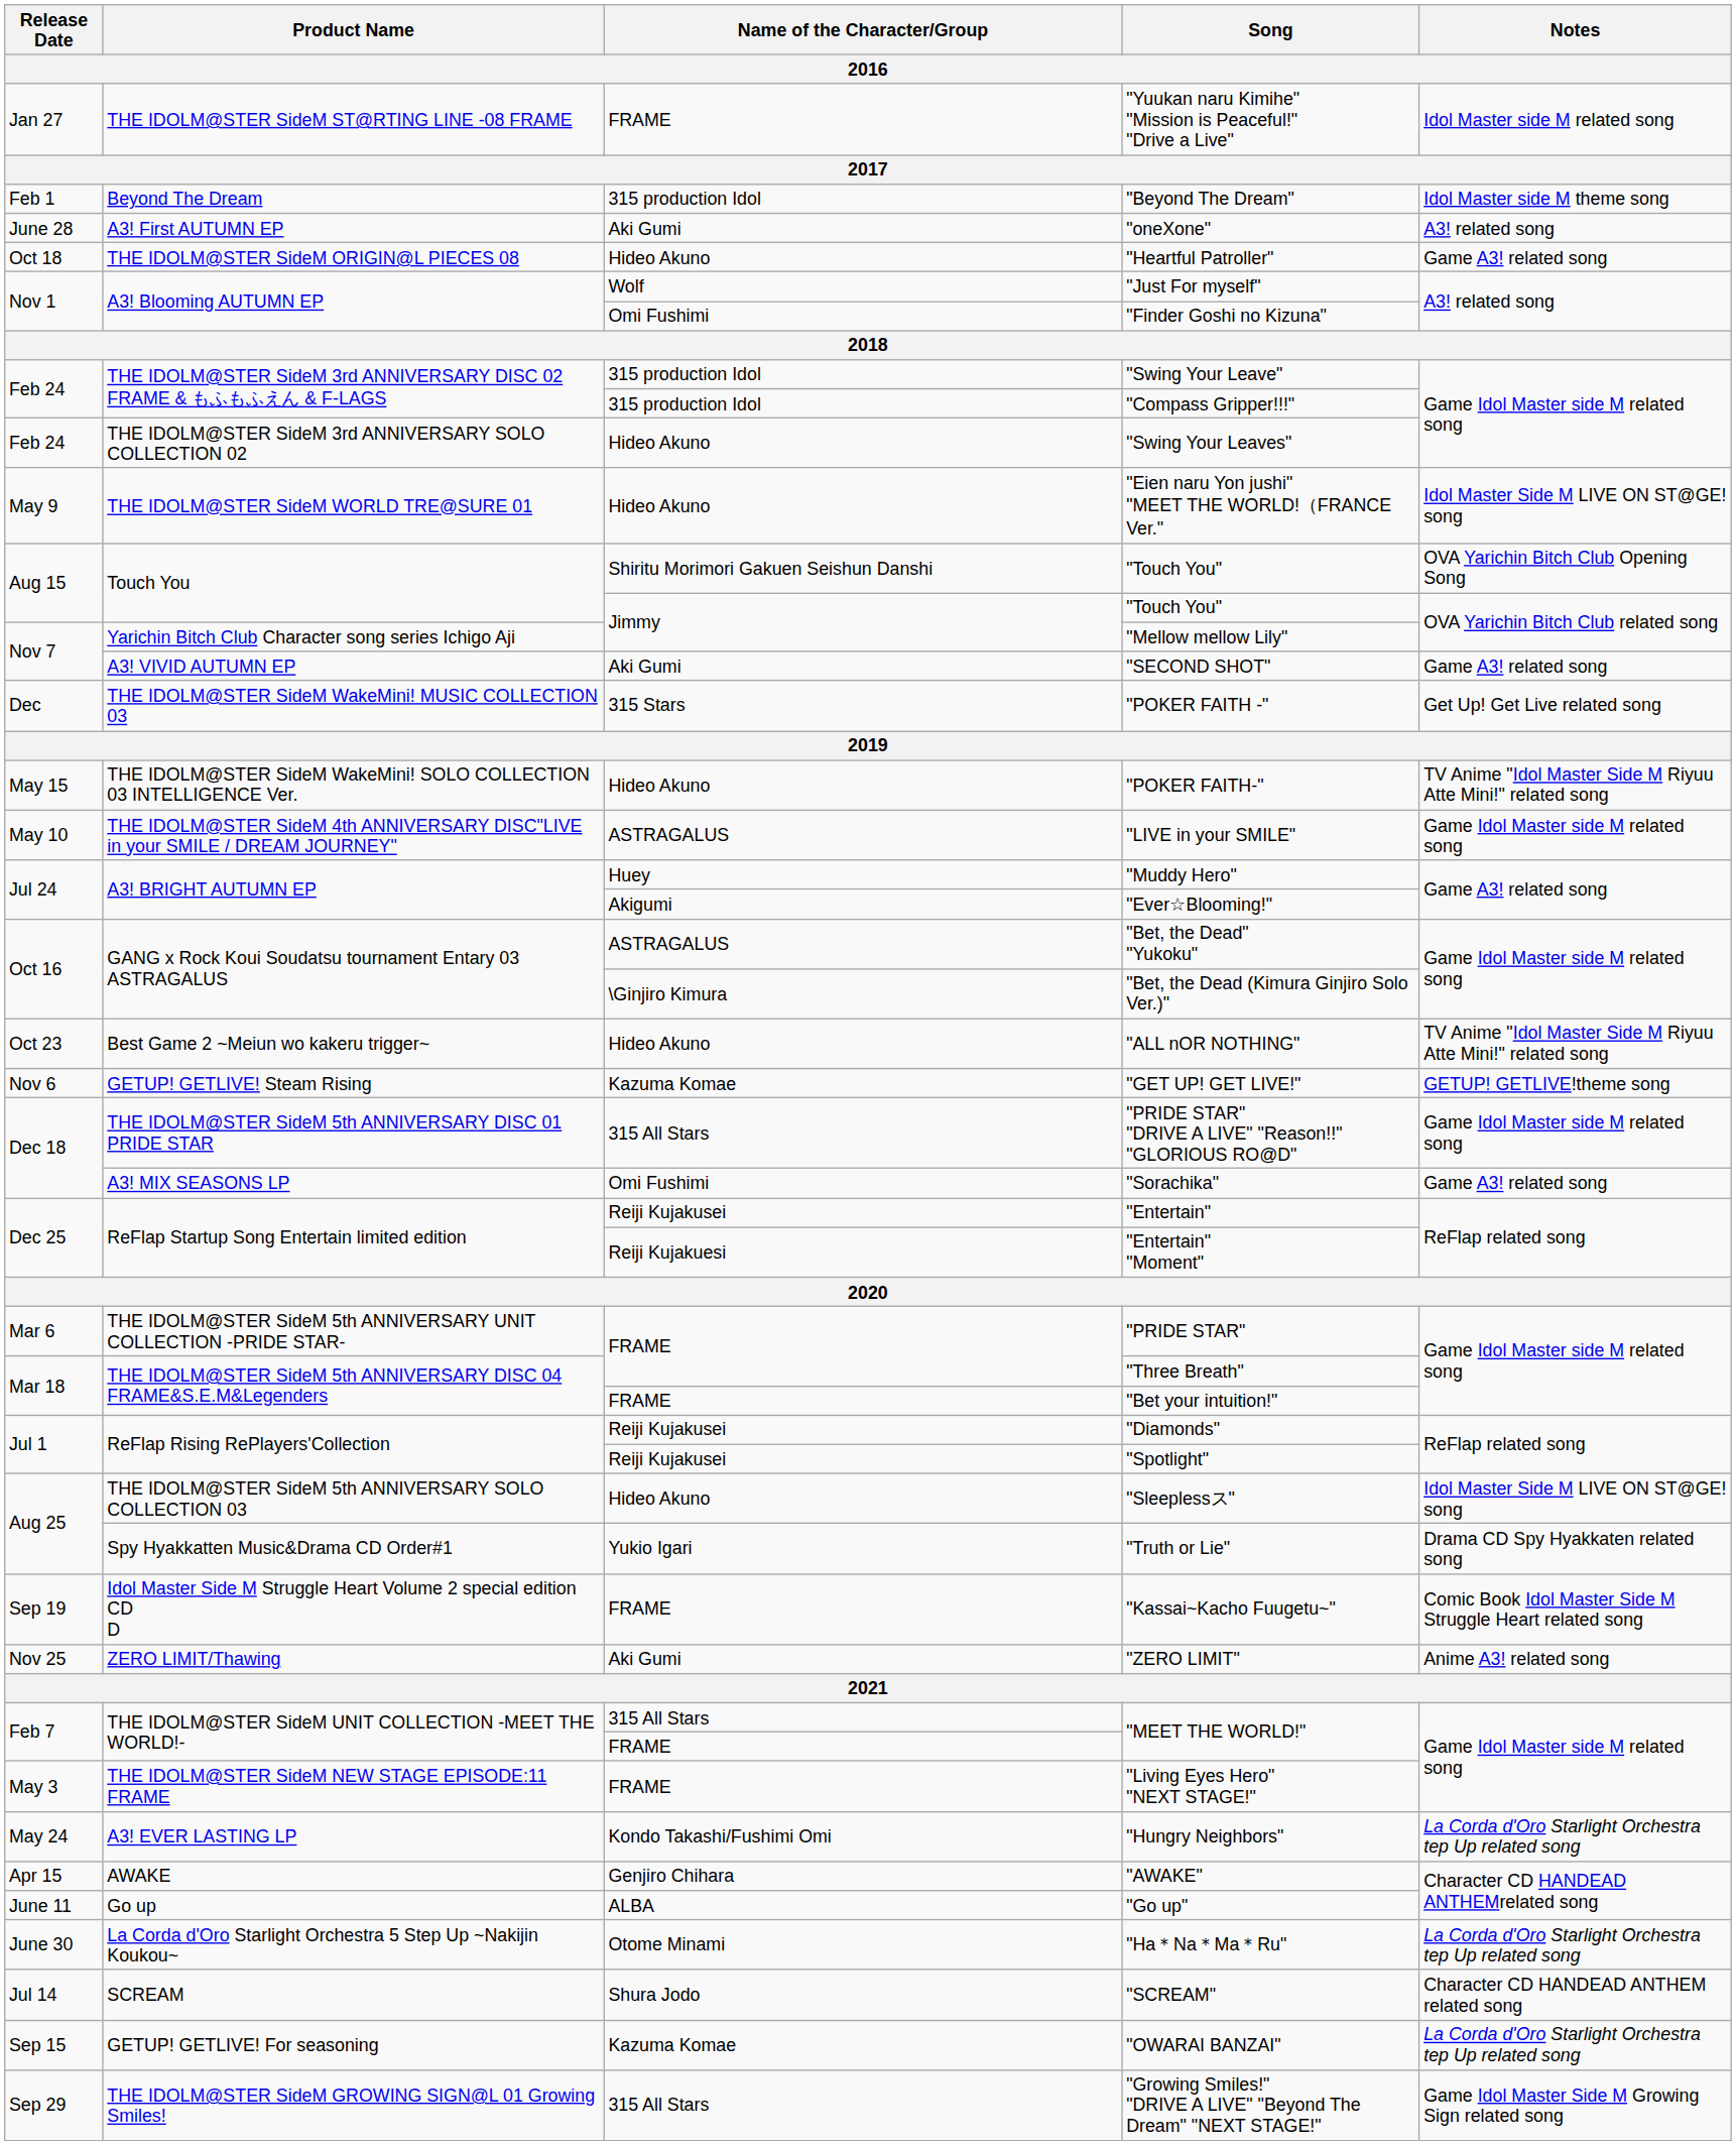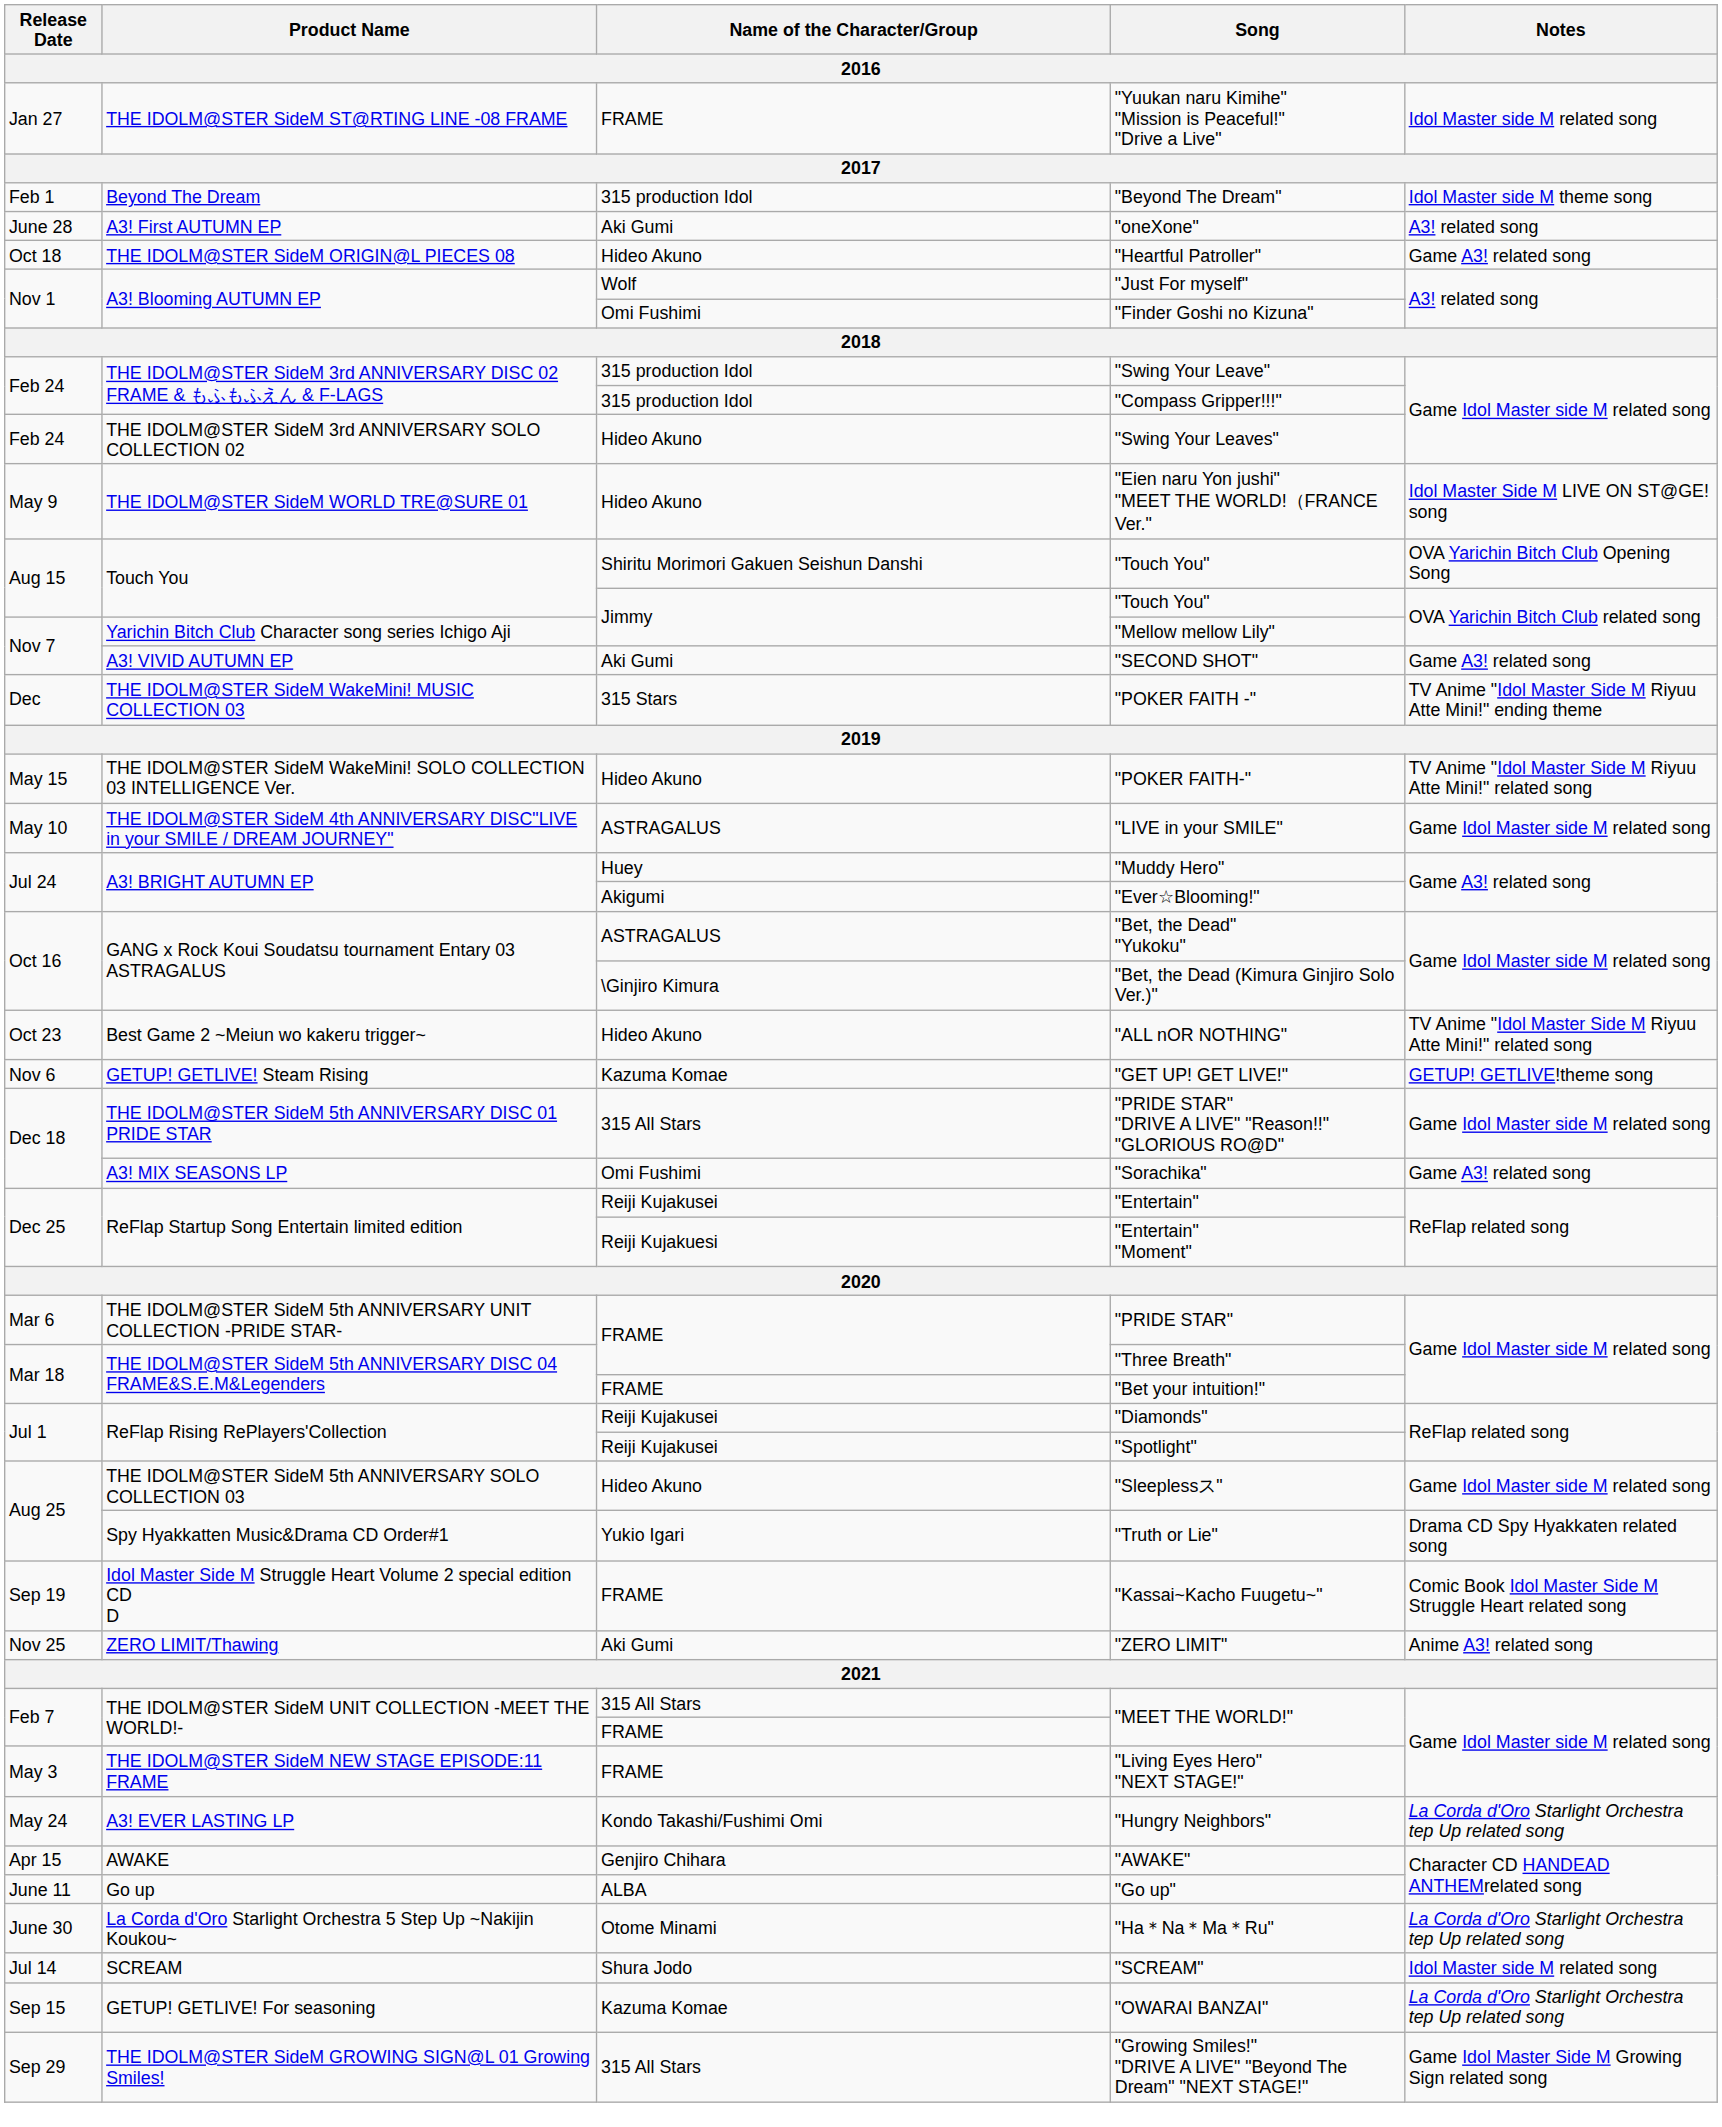"POKER FAITH -" | Notes: Get Up! Get Live related song -> TV Anime "Idol Master Side M Riyuu Atte Mini!" ending theme
"Sleeplessス" | Notes: Idol Master Side M LIVE ON ST@GE! song -> Game Idol Master side M related song
"SCREAM" | Notes: Character CD HANDEAD ANTHEM related song -> Idol Master side M related song
